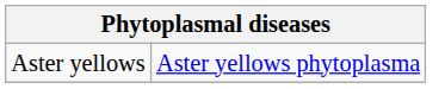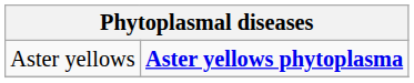Aster yellows | column 2: normal -> bold
